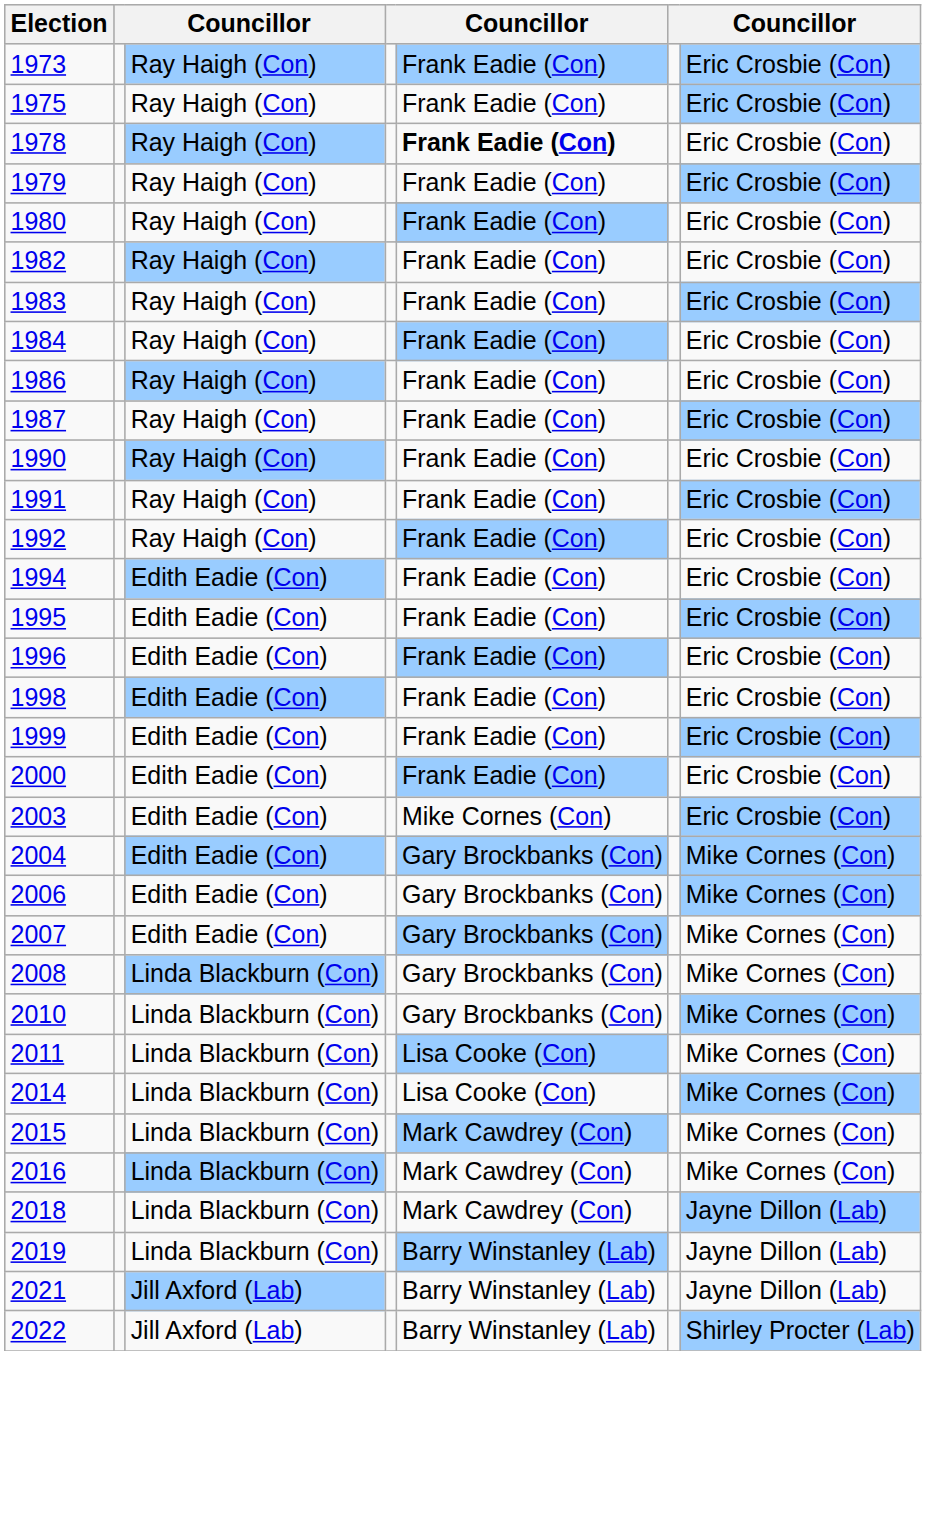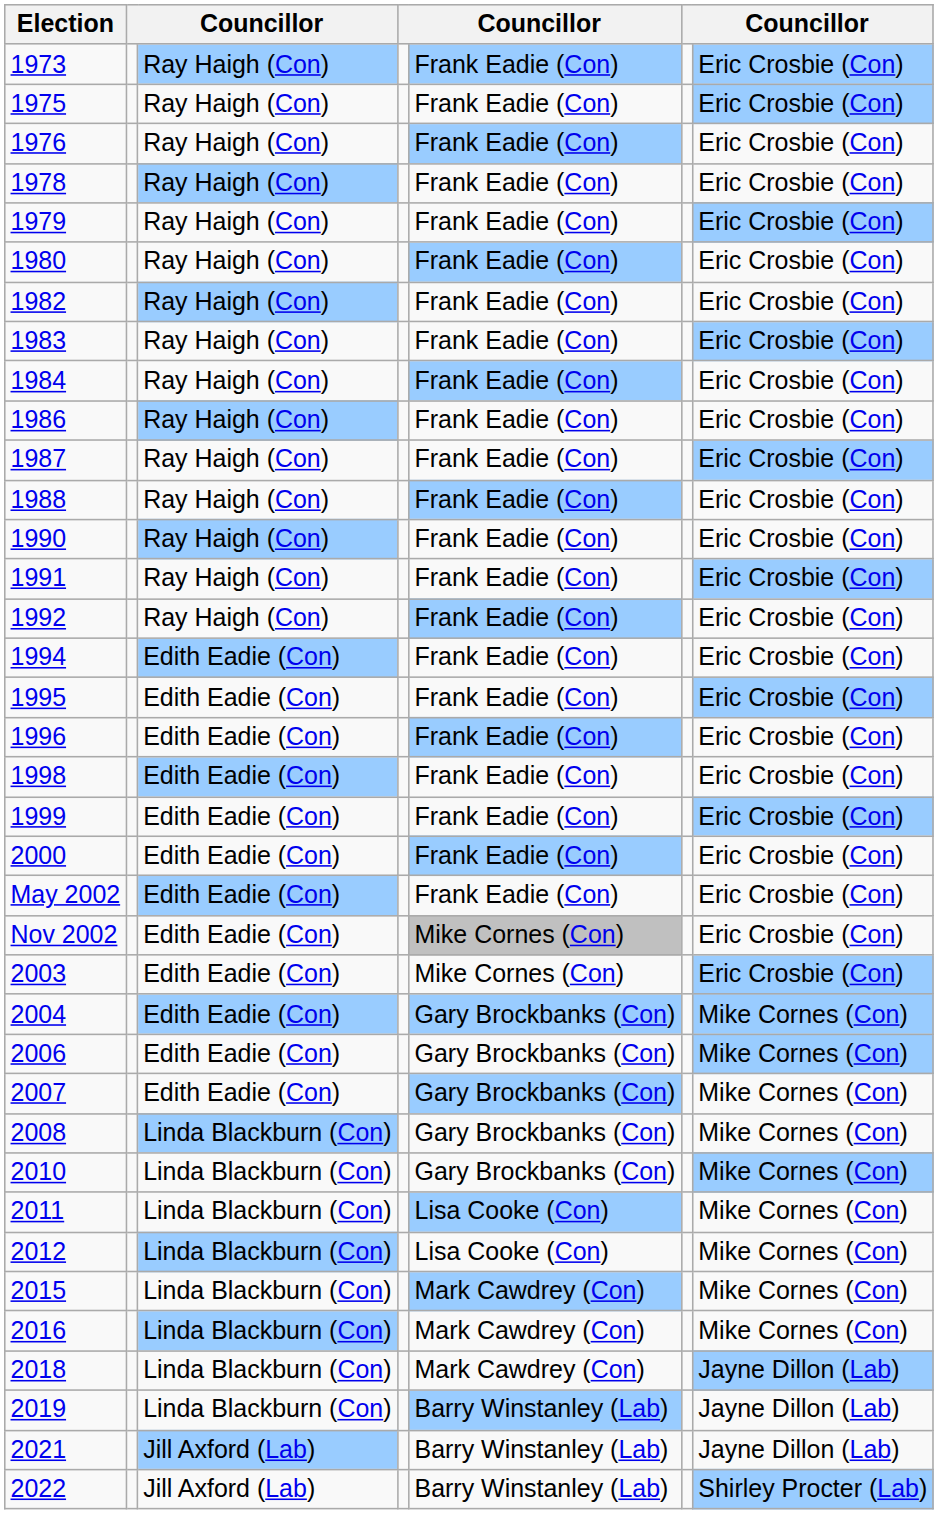+ row: 1976 | Ray Haigh (Con) | Frank Eadie (Con) | Eric Crosbie (Con)
1978 | column 5: bold -> normal
+ row: 1988 | Ray Haigh (Con) | Frank Eadie (Con) | Eric Crosbie (Con)
+ row: May 2002 | Edith Eadie (Con) | Frank Eadie (Con) | Eric Crosbie (Con)
+ row: Nov 2002 | Edith Eadie (Con) | Mike Cornes (Con) | Eric Crosbie (Con)
+ row: 2012 | Linda Blackburn (Con) | Lisa Cooke (Con) | Mike Cornes (Con)
- row: 2014 | Linda Blackburn (Con) | Lisa Cooke (Con) | Mike Cornes (Con)
